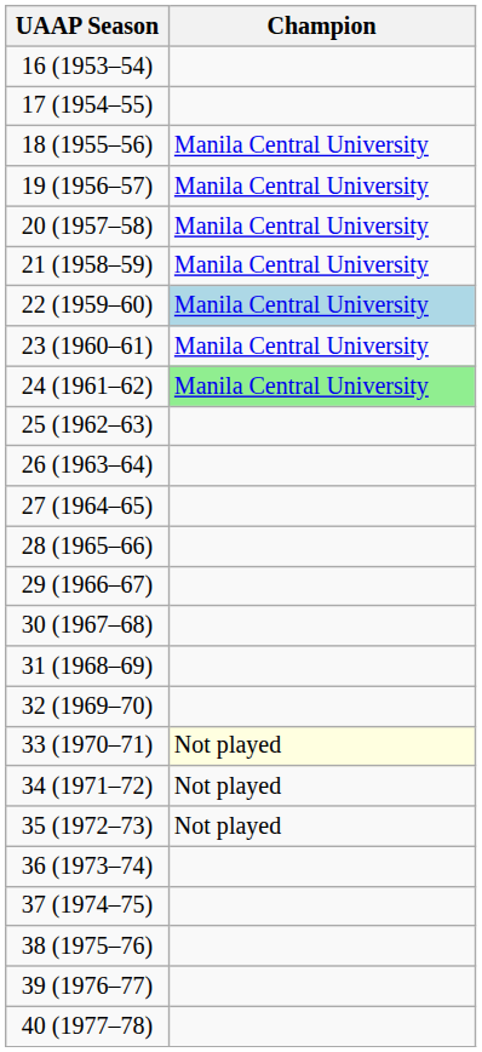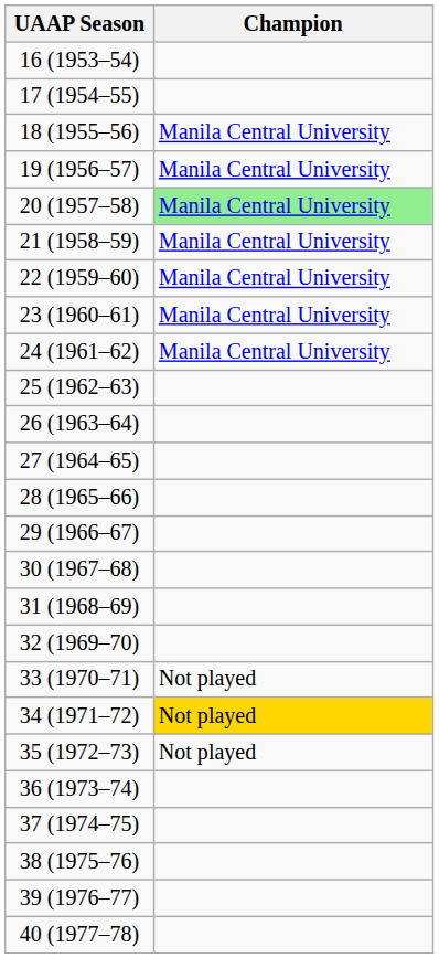20 (1957–58) | Champion: no background -> lightgreen background
22 (1959–60) | Champion: lightblue background -> no background
24 (1961–62) | Champion: lightgreen background -> no background
33 (1970–71) | Champion: lightyellow background -> no background
34 (1971–72) | Champion: no background -> gold background
